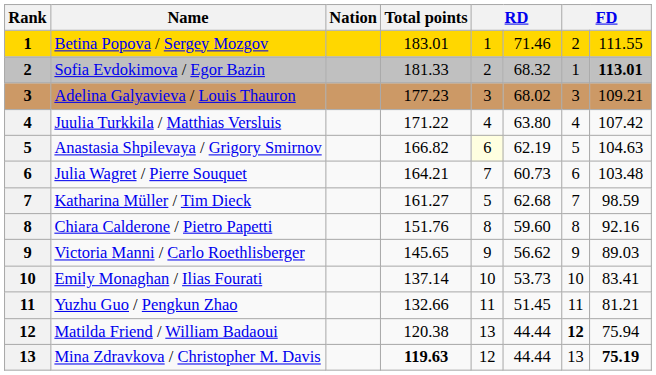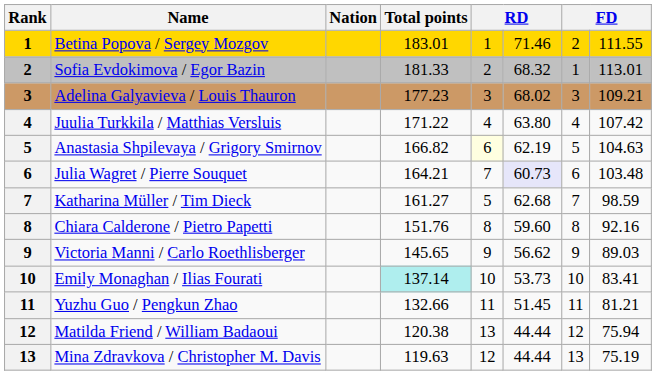Sofia Evdokimova / Egor Bazin | column 8: bold -> normal
Julia Wagret / Pierre Souquet | column 6: no background -> lavender background
Emily Monaghan / Ilias Fourati | Total points: no background -> paleturquoise background
Matilda Friend / William Badaoui | column 7: bold -> normal
Mina Zdravkova / Christopher M. Davis | Total points: bold -> normal
Mina Zdravkova / Christopher M. Davis | column 8: bold -> normal
